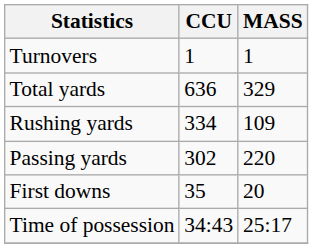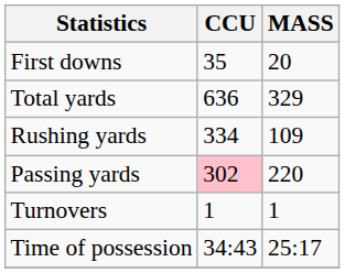rows swapped: First downs <-> Turnovers
Passing yards | CCU: no background -> pink background
